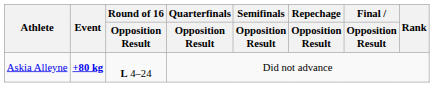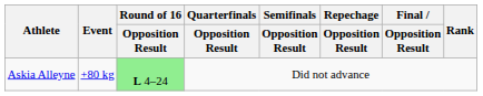Askia Alleyne | Event: bold -> normal
Askia Alleyne | Round of 16 / Opposition Result: no background -> lightgreen background
